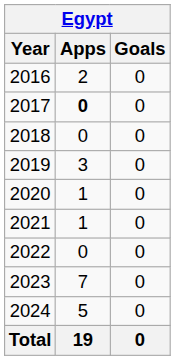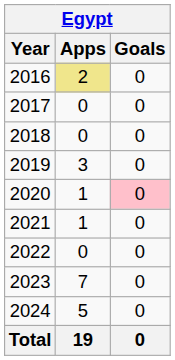2016 | Apps: no background -> khaki background
2017 | Apps: bold -> normal
2020 | Goals: no background -> pink background
